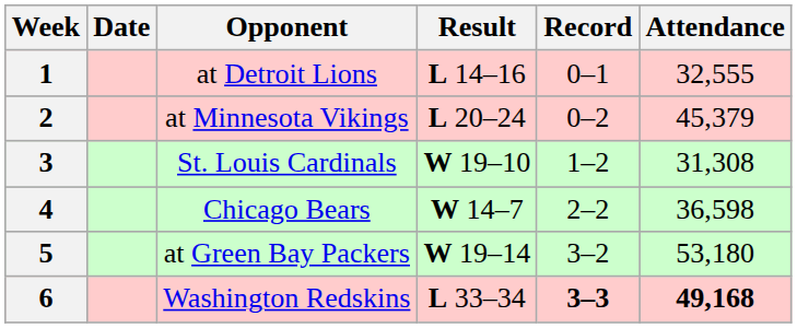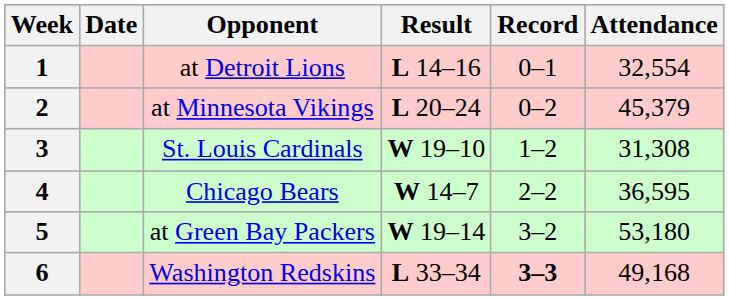1 | Attendance: 32,555 -> 32,554
4 | Attendance: 36,598 -> 36,595
6 | Attendance: bold -> normal
